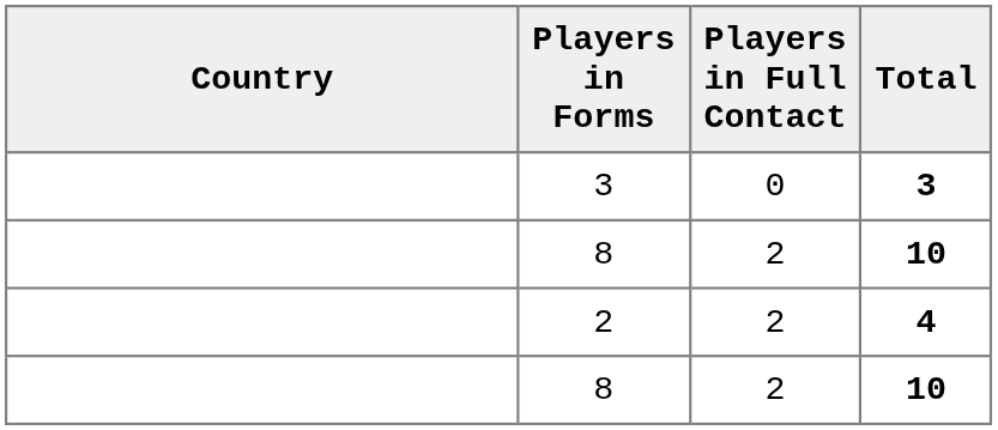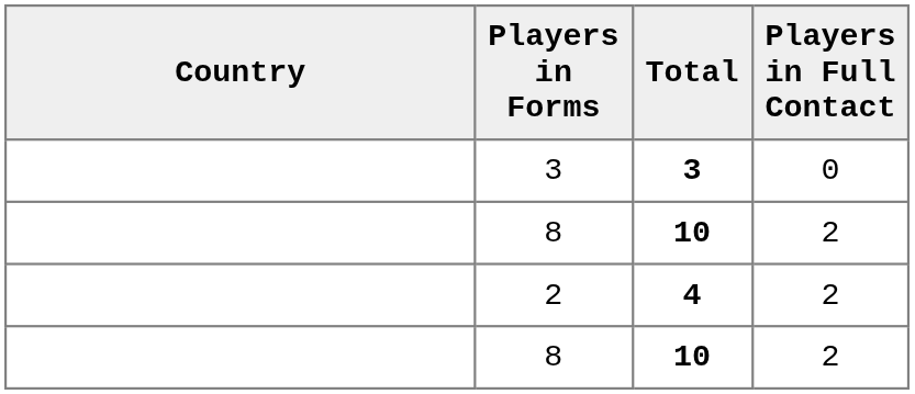columns swapped: Players in Full Contact <-> Total
